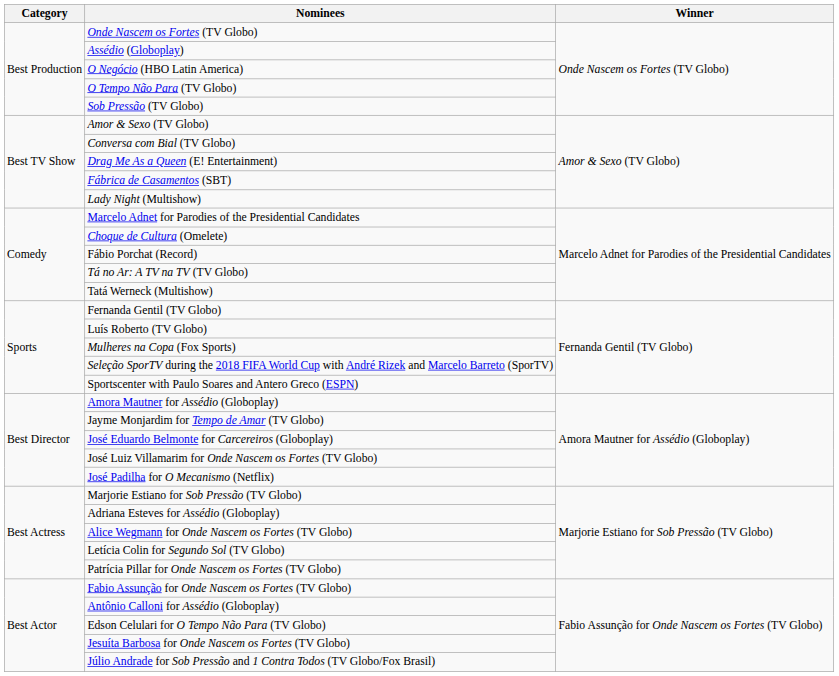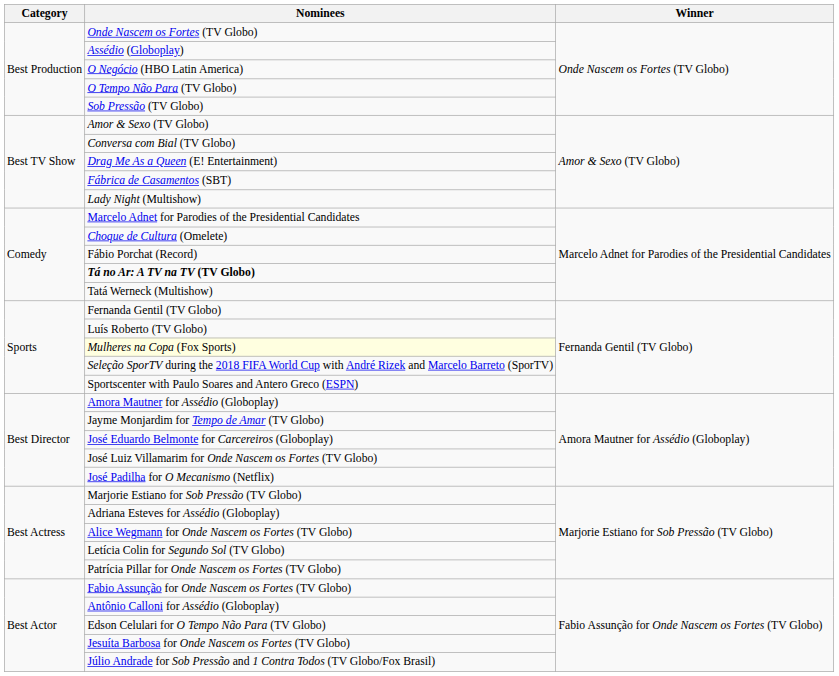Tá no Ar: A TV na TV (TV Globo) | Nominees: normal -> bold
Mulheres na Copa (Fox Sports) | Nominees: no background -> lightyellow background
